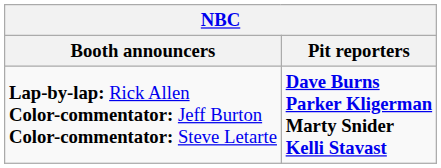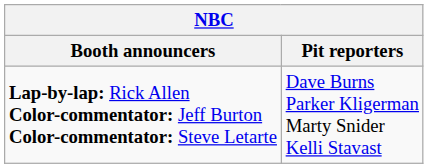row 3 | Pit reporters: bold -> normal
